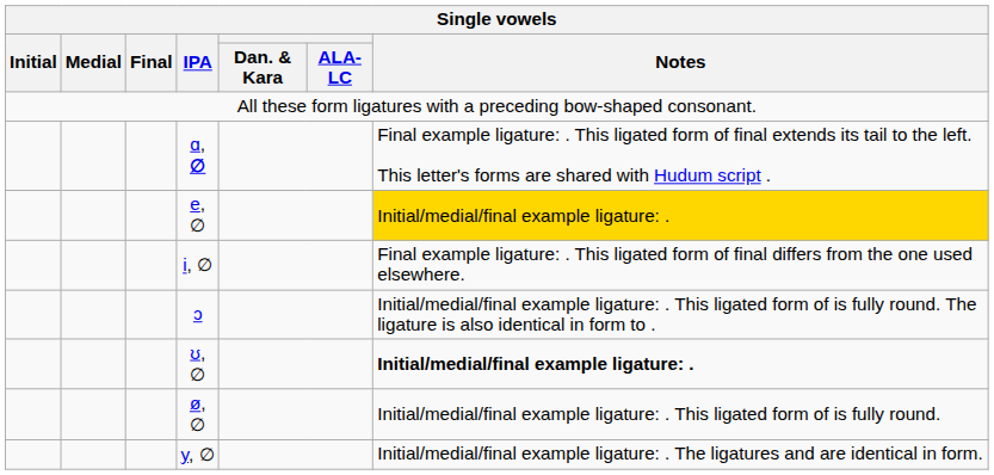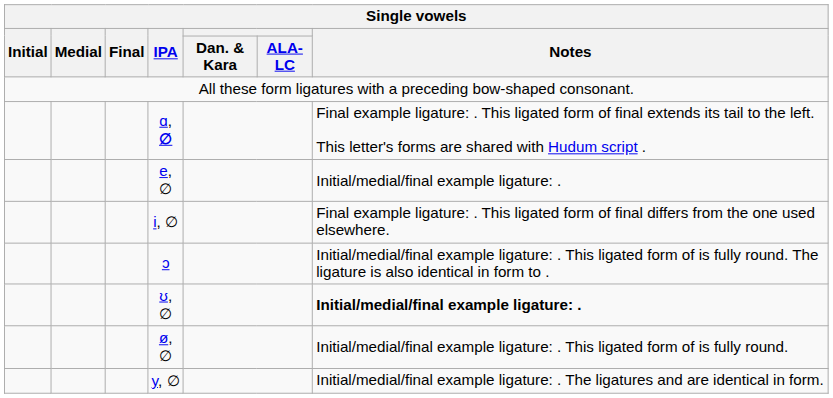e, ∅ | Notes: gold background -> no background
